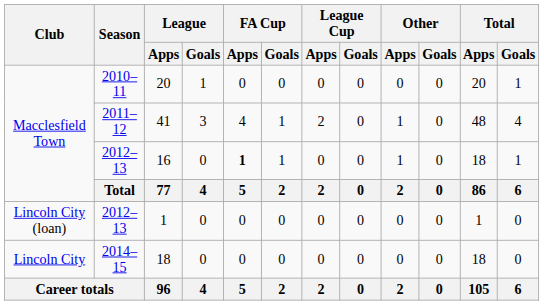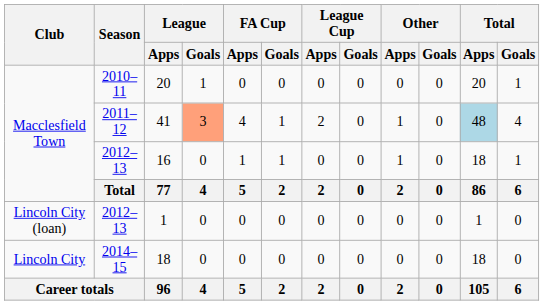41 | League / Goals: no background -> lightsalmon background
41 | Total / Apps: no background -> lightblue background
16 | FA Cup / Apps: bold -> normal
